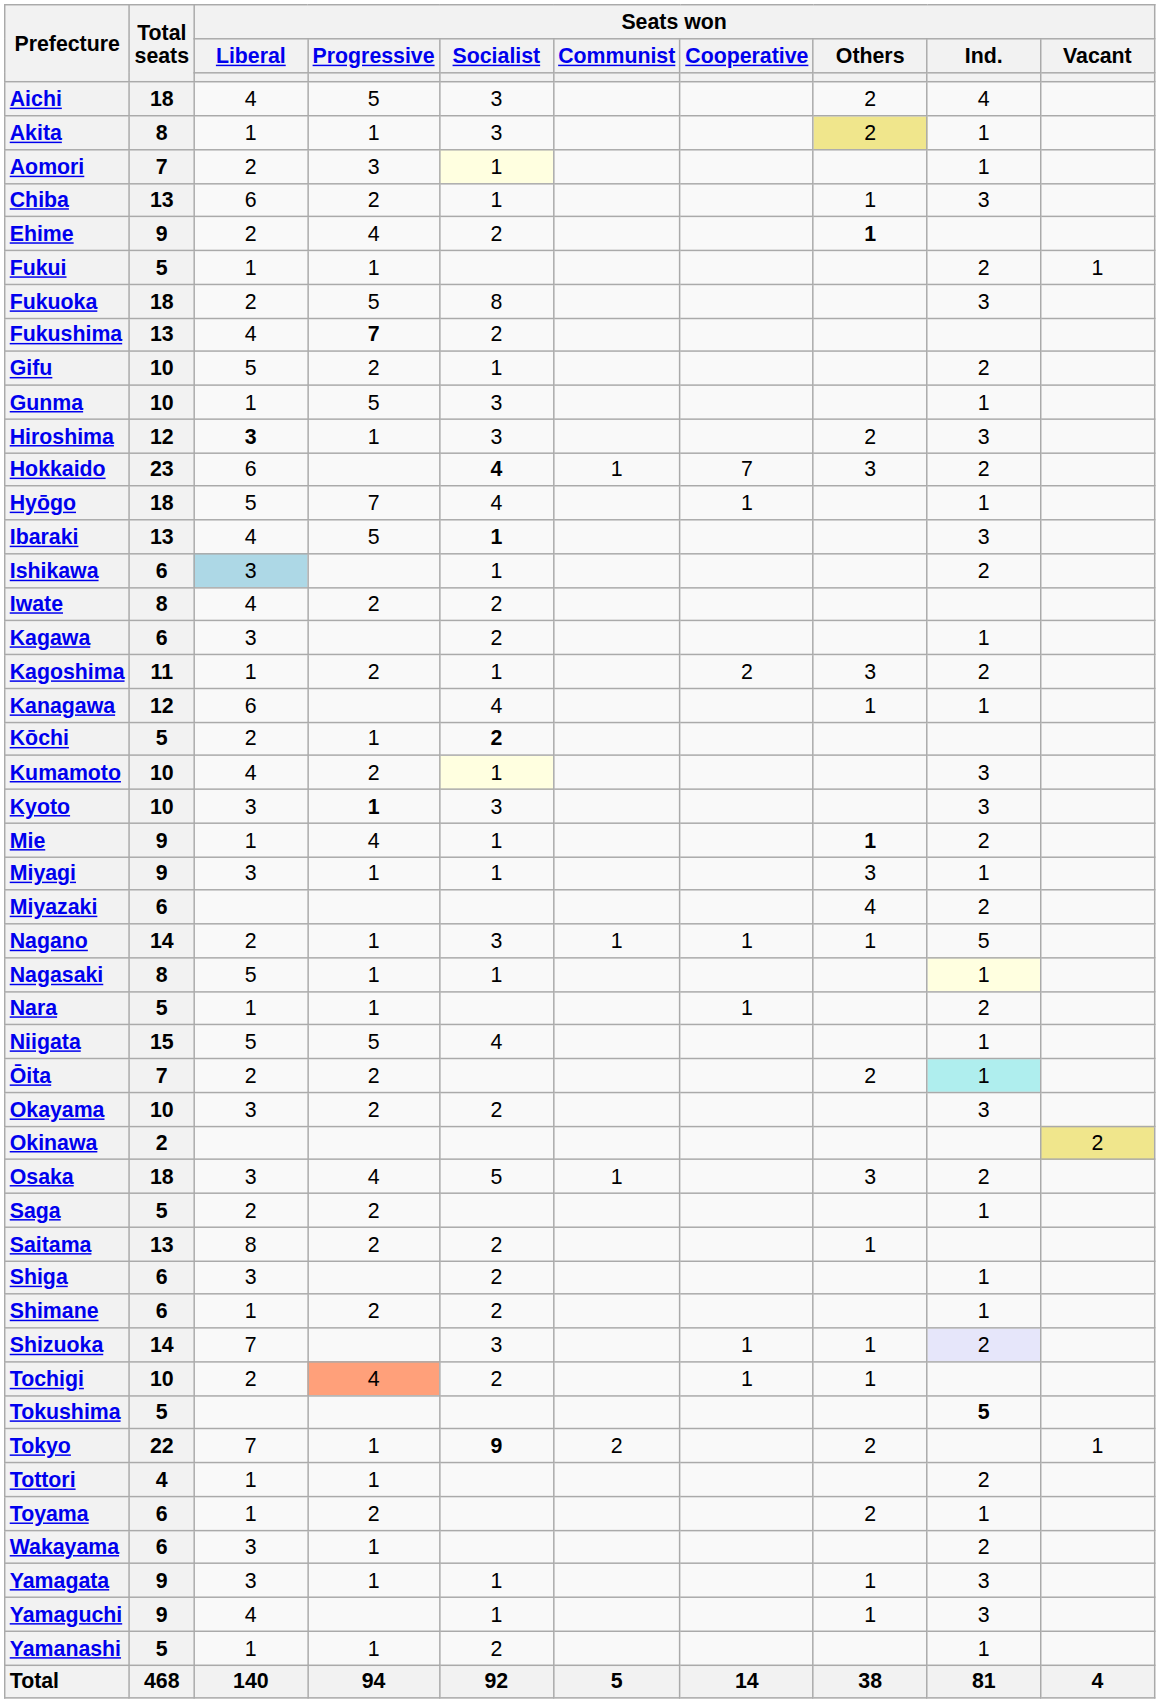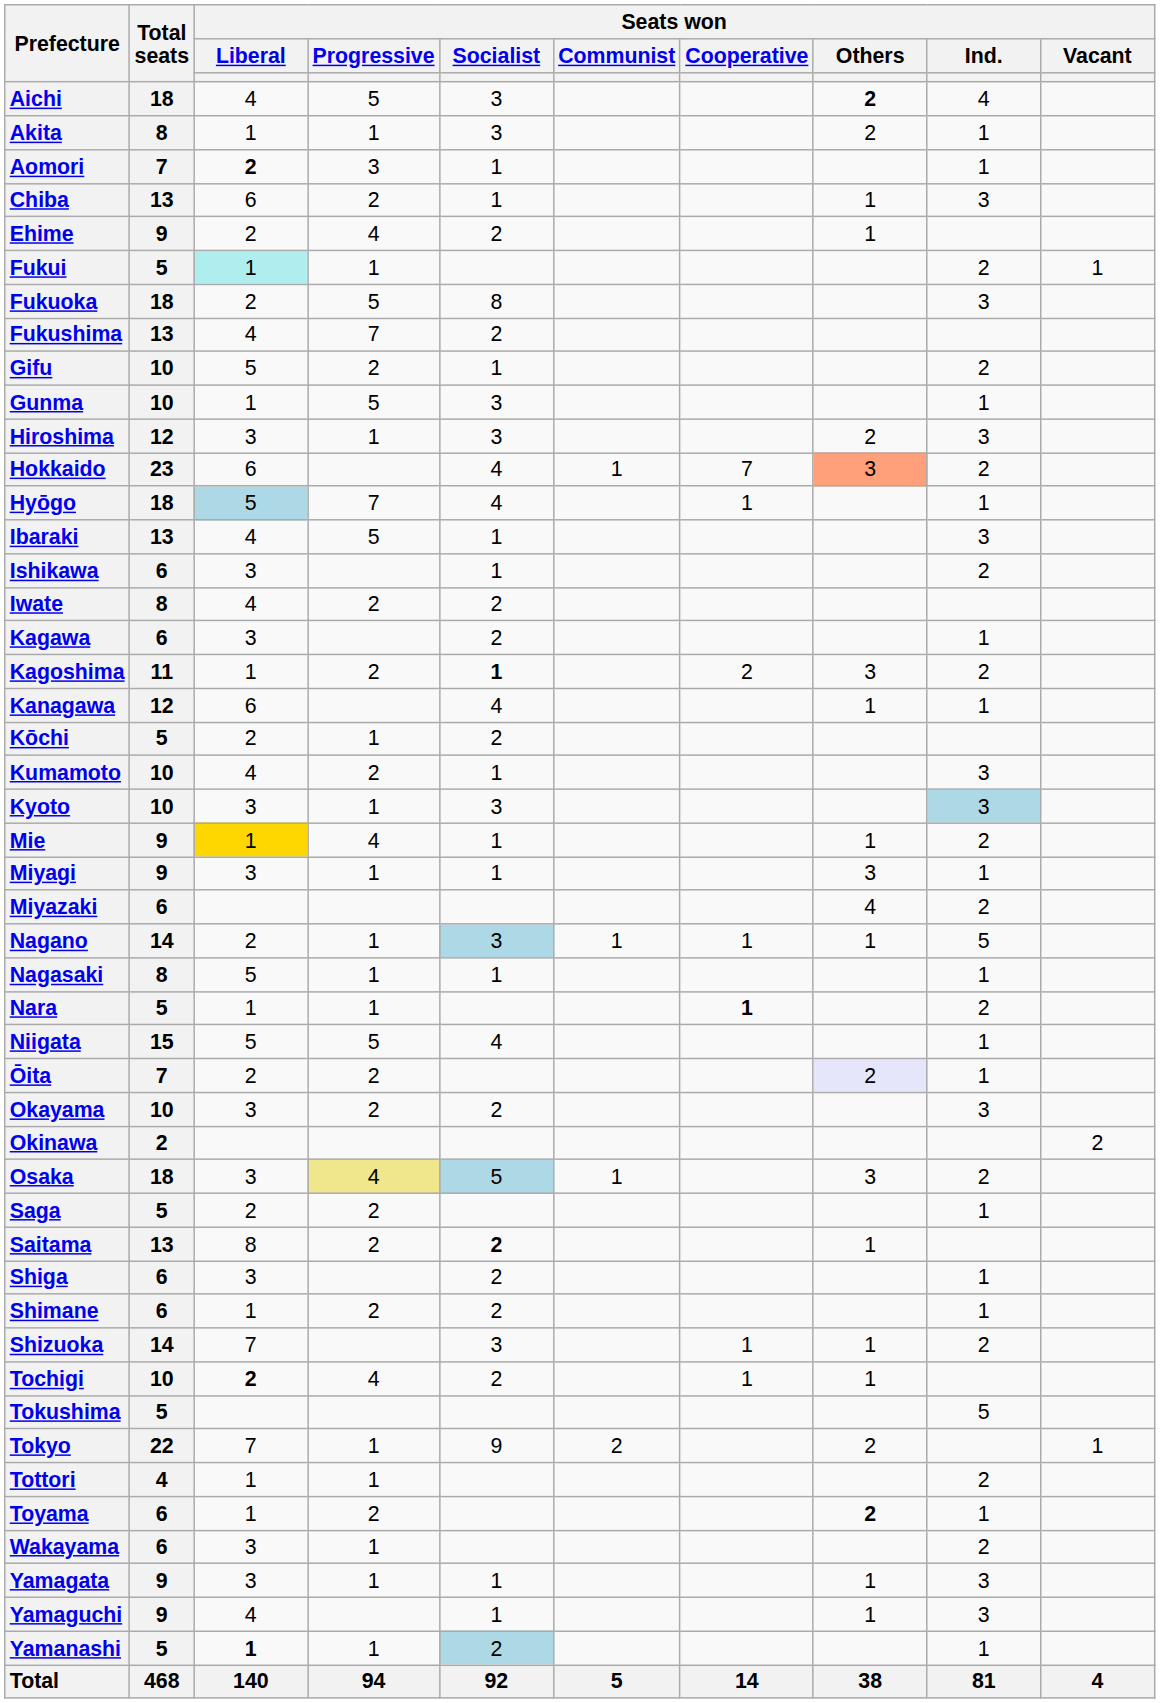Aichi | Seats won / Others: normal -> bold
Akita | Seats won / Others: khaki background -> no background
Aomori | Seats won / Liberal: normal -> bold
Aomori | Seats won / Socialist: lightyellow background -> no background
Ehime | Seats won / Others: bold -> normal
Fukui | Seats won / Liberal: no background -> paleturquoise background
Fukushima | Seats won / Progressive: bold -> normal
Hiroshima | Seats won / Liberal: bold -> normal
Hokkaido | Seats won / Socialist: bold -> normal
Hokkaido | Seats won / Others: no background -> lightsalmon background
Hyōgo | Seats won / Liberal: no background -> lightblue background
Ibaraki | Seats won / Socialist: bold -> normal
Ishikawa | Seats won / Liberal: lightblue background -> no background
Kagoshima | Seats won / Socialist: normal -> bold
Kōchi | Seats won / Socialist: bold -> normal
Kumamoto | Seats won / Socialist: lightyellow background -> no background
Kyoto | Seats won / Progressive: bold -> normal
Kyoto | Seats won / Ind.: no background -> lightblue background
Mie | Seats won / Liberal: no background -> gold background
Mie | Seats won / Others: bold -> normal
Nagano | Seats won / Socialist: no background -> lightblue background
Nagasaki | Seats won / Ind.: lightyellow background -> no background
Nara | Seats won / Cooperative: normal -> bold
Ōita | Seats won / Others: no background -> lavender background
Ōita | Seats won / Ind.: paleturquoise background -> no background
Okinawa | Seats won / Vacant: khaki background -> no background
Osaka | Seats won / Progressive: no background -> khaki background
Osaka | Seats won / Socialist: no background -> lightblue background
Saitama | Seats won / Socialist: normal -> bold
Shizuoka | Seats won / Ind.: lavender background -> no background
Tochigi | Seats won / Liberal: normal -> bold
Tochigi | Seats won / Progressive: lightsalmon background -> no background
Tokushima | Seats won / Ind.: bold -> normal
Tokyo | Seats won / Socialist: bold -> normal
Toyama | Seats won / Others: normal -> bold
Yamanashi | Seats won / Liberal: normal -> bold
Yamanashi | Seats won / Socialist: no background -> lightblue background
